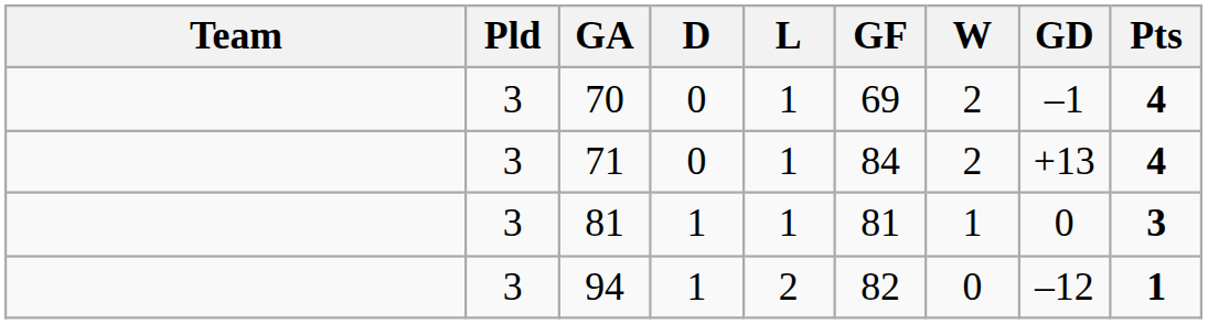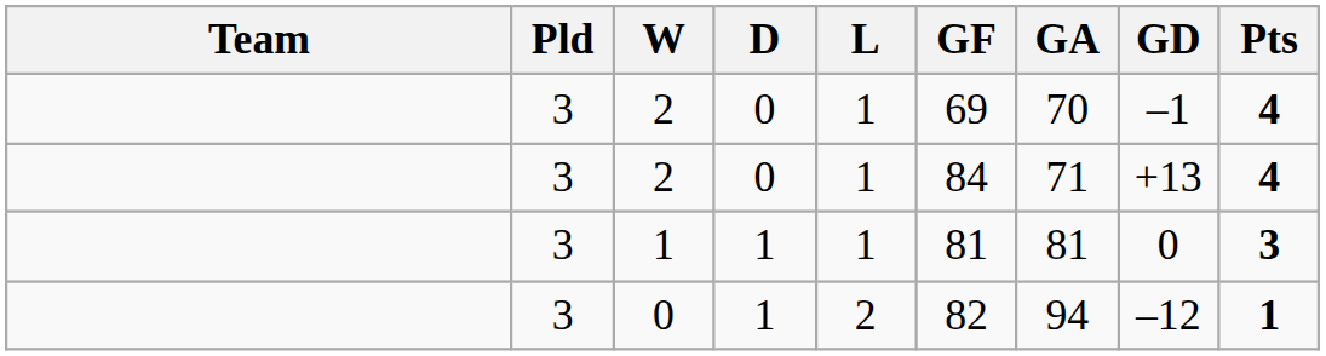columns swapped: W <-> GA
